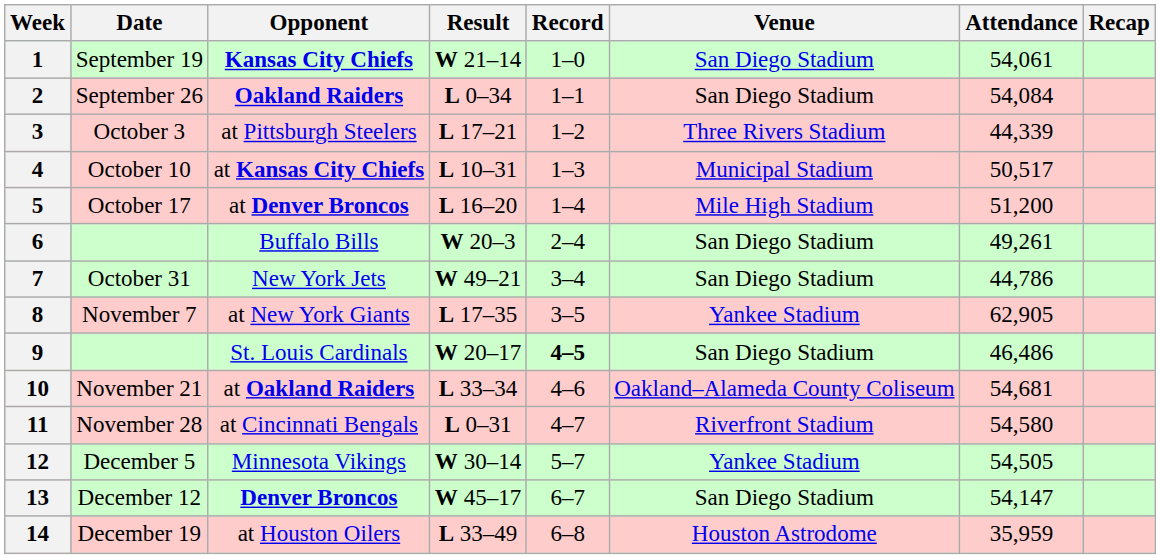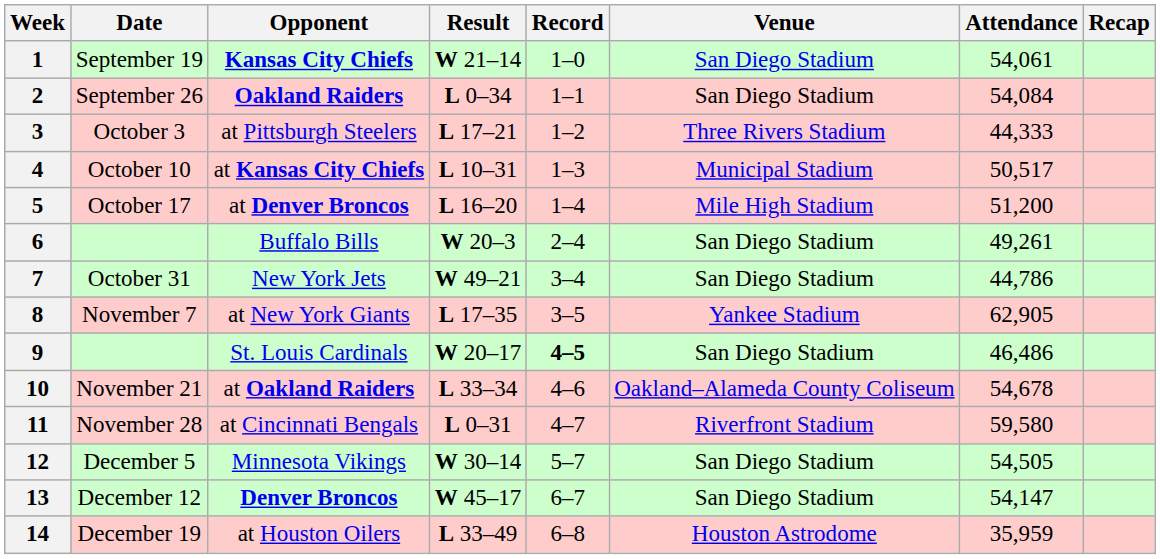3 | Attendance: 44,339 -> 44,333
10 | Attendance: 54,681 -> 54,678
11 | Attendance: 54,580 -> 59,580
12 | Venue: Yankee Stadium -> San Diego Stadium
